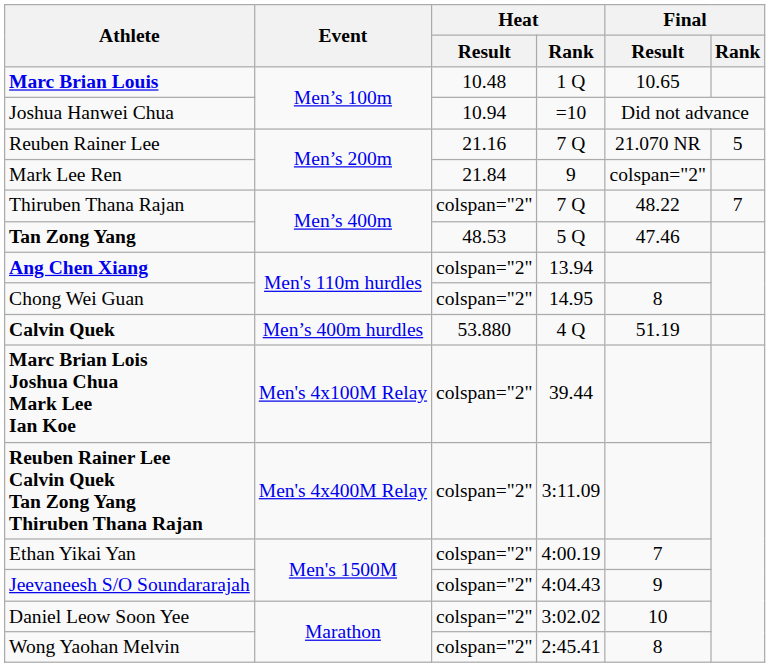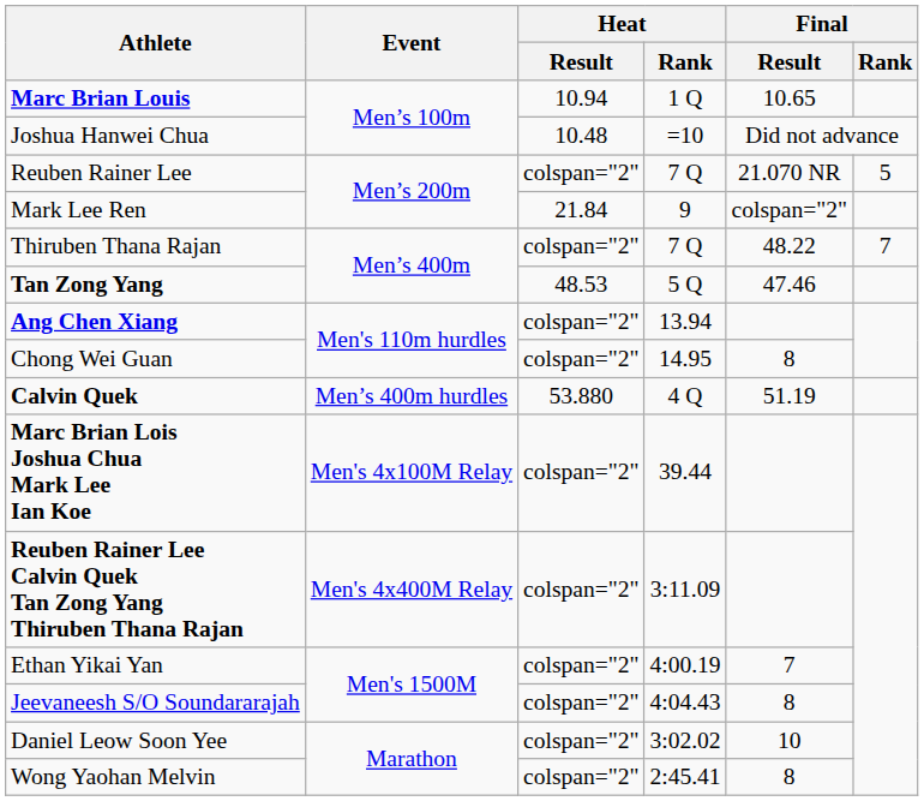Marc Brian Louis | Heat / Result: 10.48 -> 10.94
Joshua Hanwei Chua | Heat / Result: 10.94 -> 10.48
Reuben Rainer Lee | Heat / Result: 21.16 -> colspan="2"
Jeevaneesh S/O Soundararajah | Final / Result: 9 -> 8
